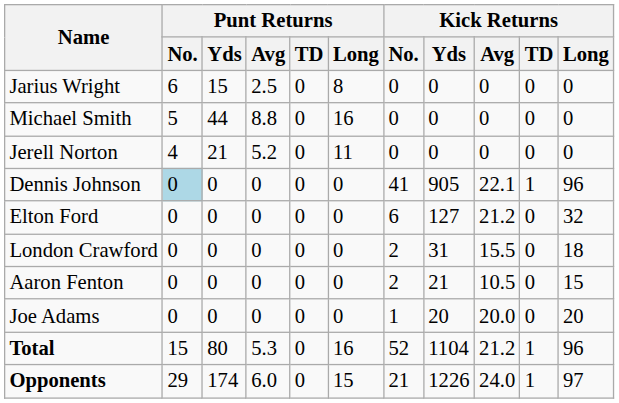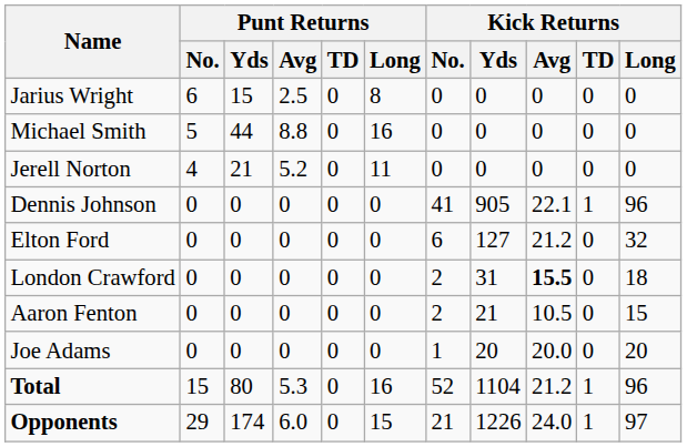Dennis Johnson | Punt Returns / No.: lightblue background -> no background
London Crawford | Kick Returns / Avg: normal -> bold
